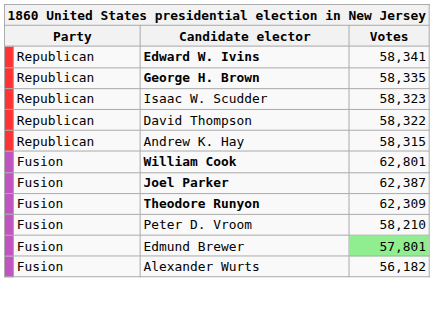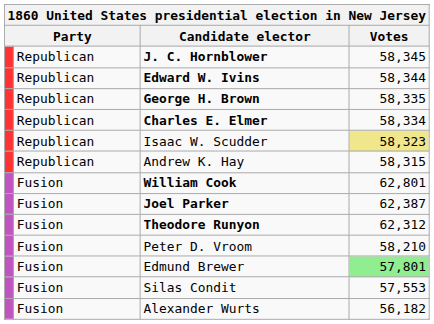+ row: Republican | J. C. Hornblower | 58,345
Edward W. Ivins | Votes: 58,341 -> 58,344
+ row: Republican | Charles E. Elmer | 58,334
Isaac W. Scudder | Votes: no background -> khaki background
- row: Republican | David Thompson | 58,322
Theodore Runyon | Votes: 62,309 -> 62,312
+ row: Fusion | Silas Condit | 57,553
